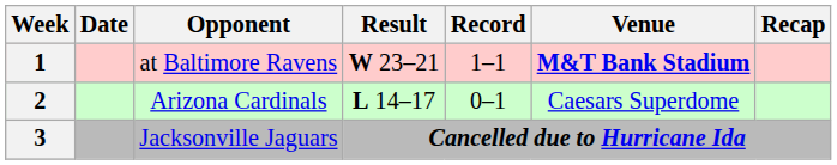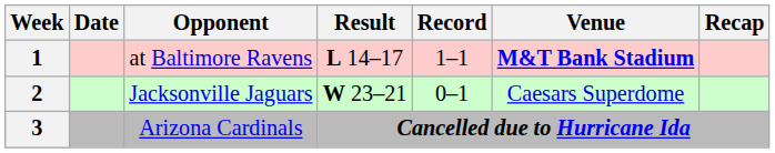1 | Result: W 23–21 -> L 14–17
2 | Opponent: Arizona Cardinals -> Jacksonville Jaguars
2 | Result: L 14–17 -> W 23–21
3 | Opponent: Jacksonville Jaguars -> Arizona Cardinals
